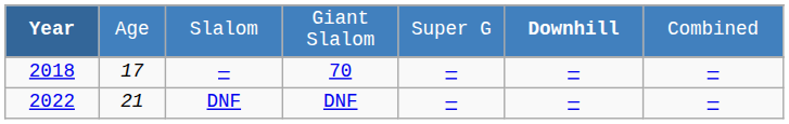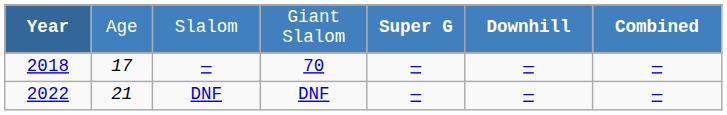Slalom | column 5: normal -> bold
Slalom | column 7: normal -> bold
